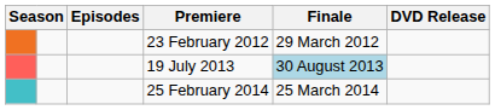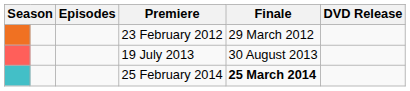19 July 2013 | Finale: lightblue background -> no background
25 February 2014 | Finale: normal -> bold
